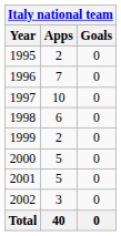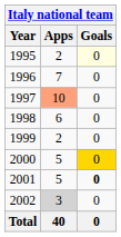1995 | Goals: no background -> lightyellow background
1997 | Apps: no background -> lightsalmon background
2000 | Goals: no background -> gold background
2001 | Goals: normal -> bold
2002 | Apps: no background -> lightgrey background
